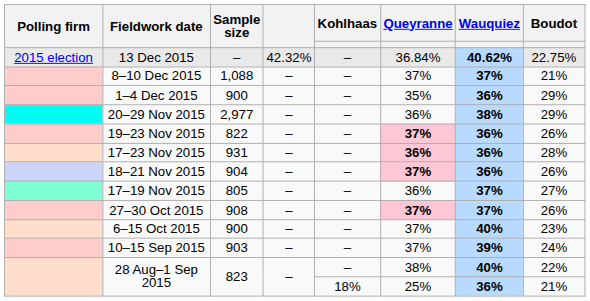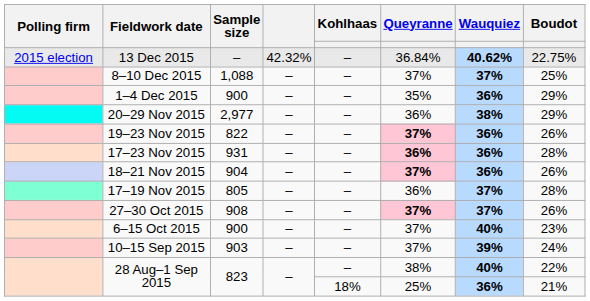8–10 Dec 2015 | Boudot: 21% -> 25%
17–19 Nov 2015 | Boudot: 27% -> 28%
